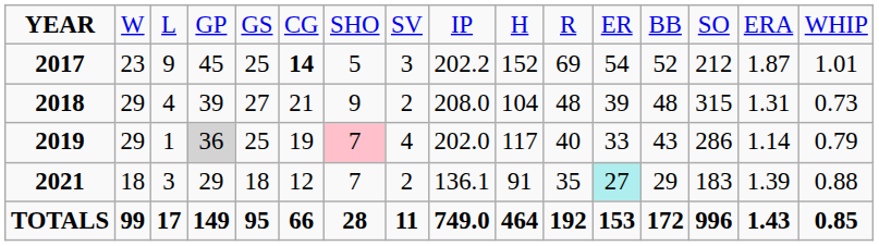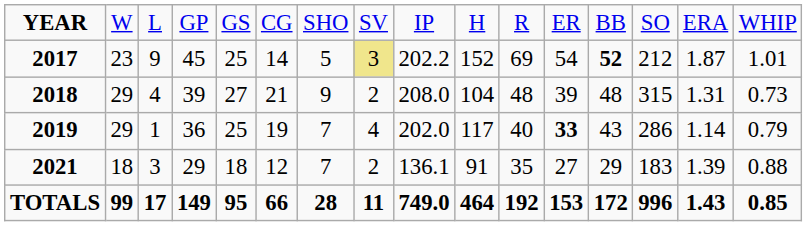2017 | column 6: bold -> normal
2017 | column 8: no background -> khaki background
2017 | column 13: normal -> bold
2019 | column 4: lightgrey background -> no background
2019 | column 7: pink background -> no background
2019 | column 12: normal -> bold
2021 | column 12: paleturquoise background -> no background
